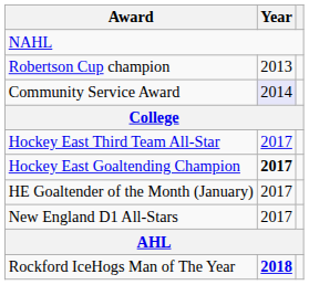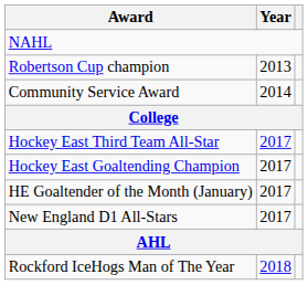Community Service Award | Year: lavender background -> no background
Hockey East Goaltending Champion | Year: bold -> normal
Rockford IceHogs Man of The Year | Year: bold -> normal
